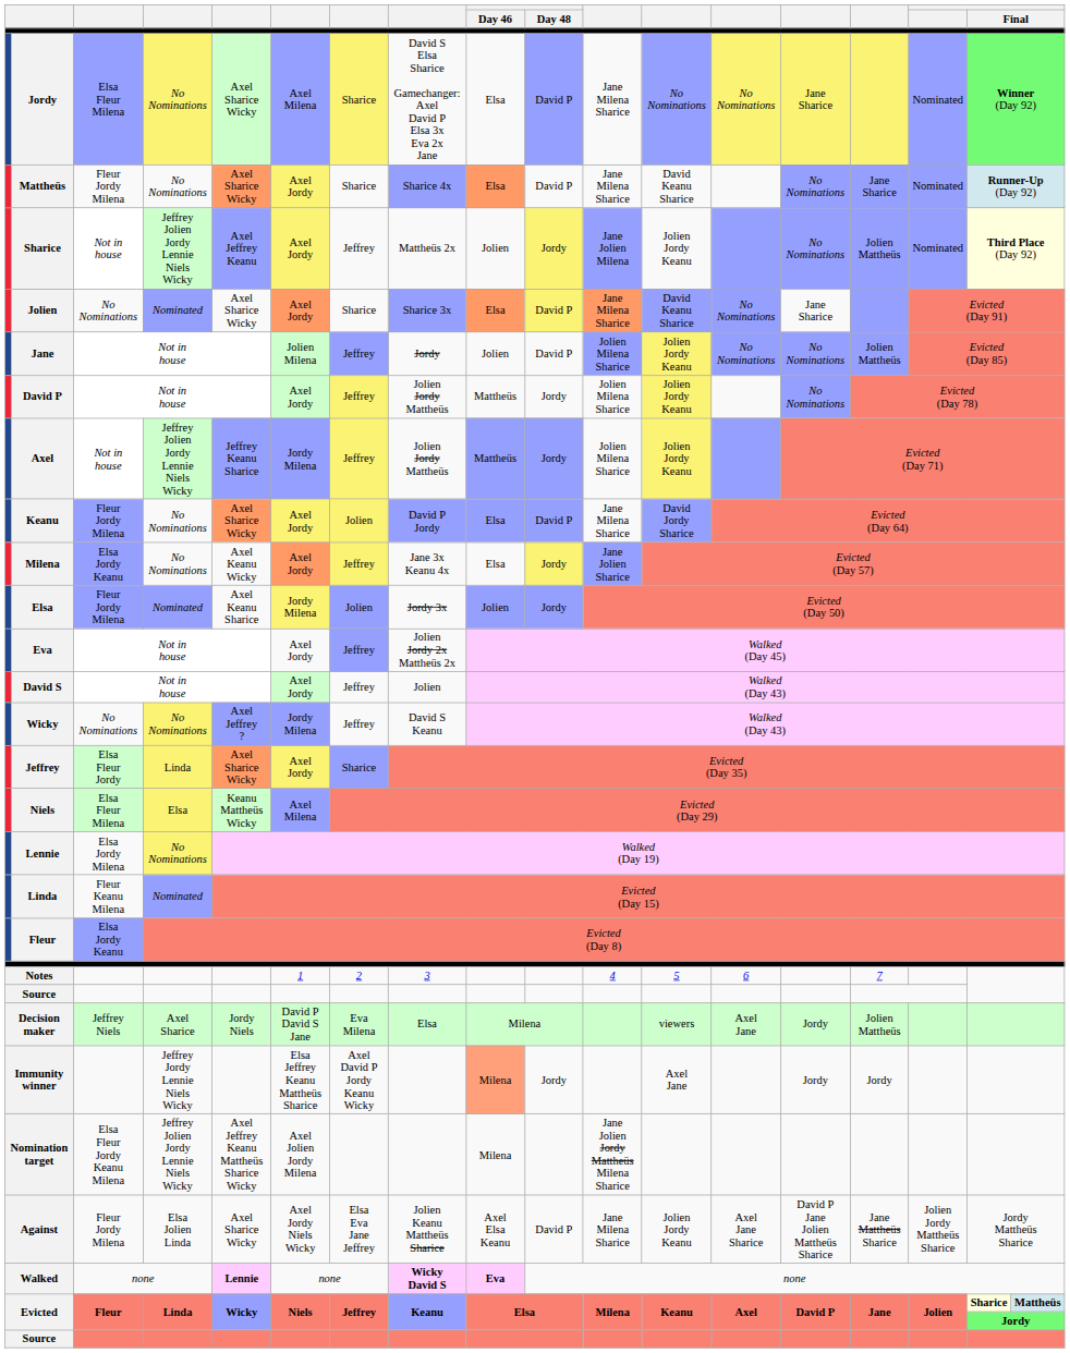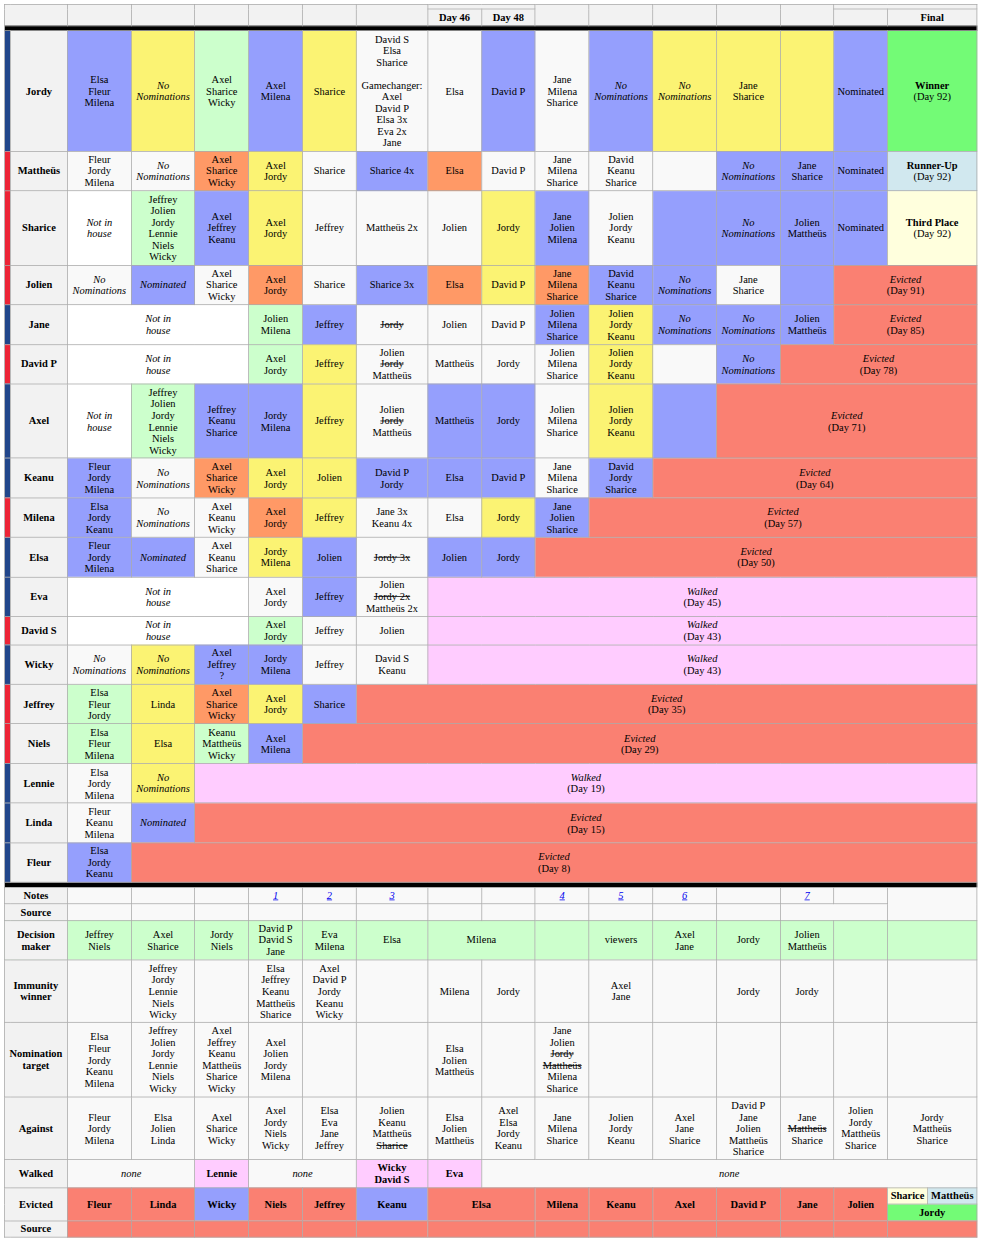Immunity winner | Day 46: lightsalmon background -> no background
Nomination target | Day 46: Milena -> Elsa Jolien Mattheüs
Against | Day 46: Axel Elsa Keanu -> Elsa Jolien Mattheüs
Against | Day 48: David P -> Axel Elsa Jordy Keanu
